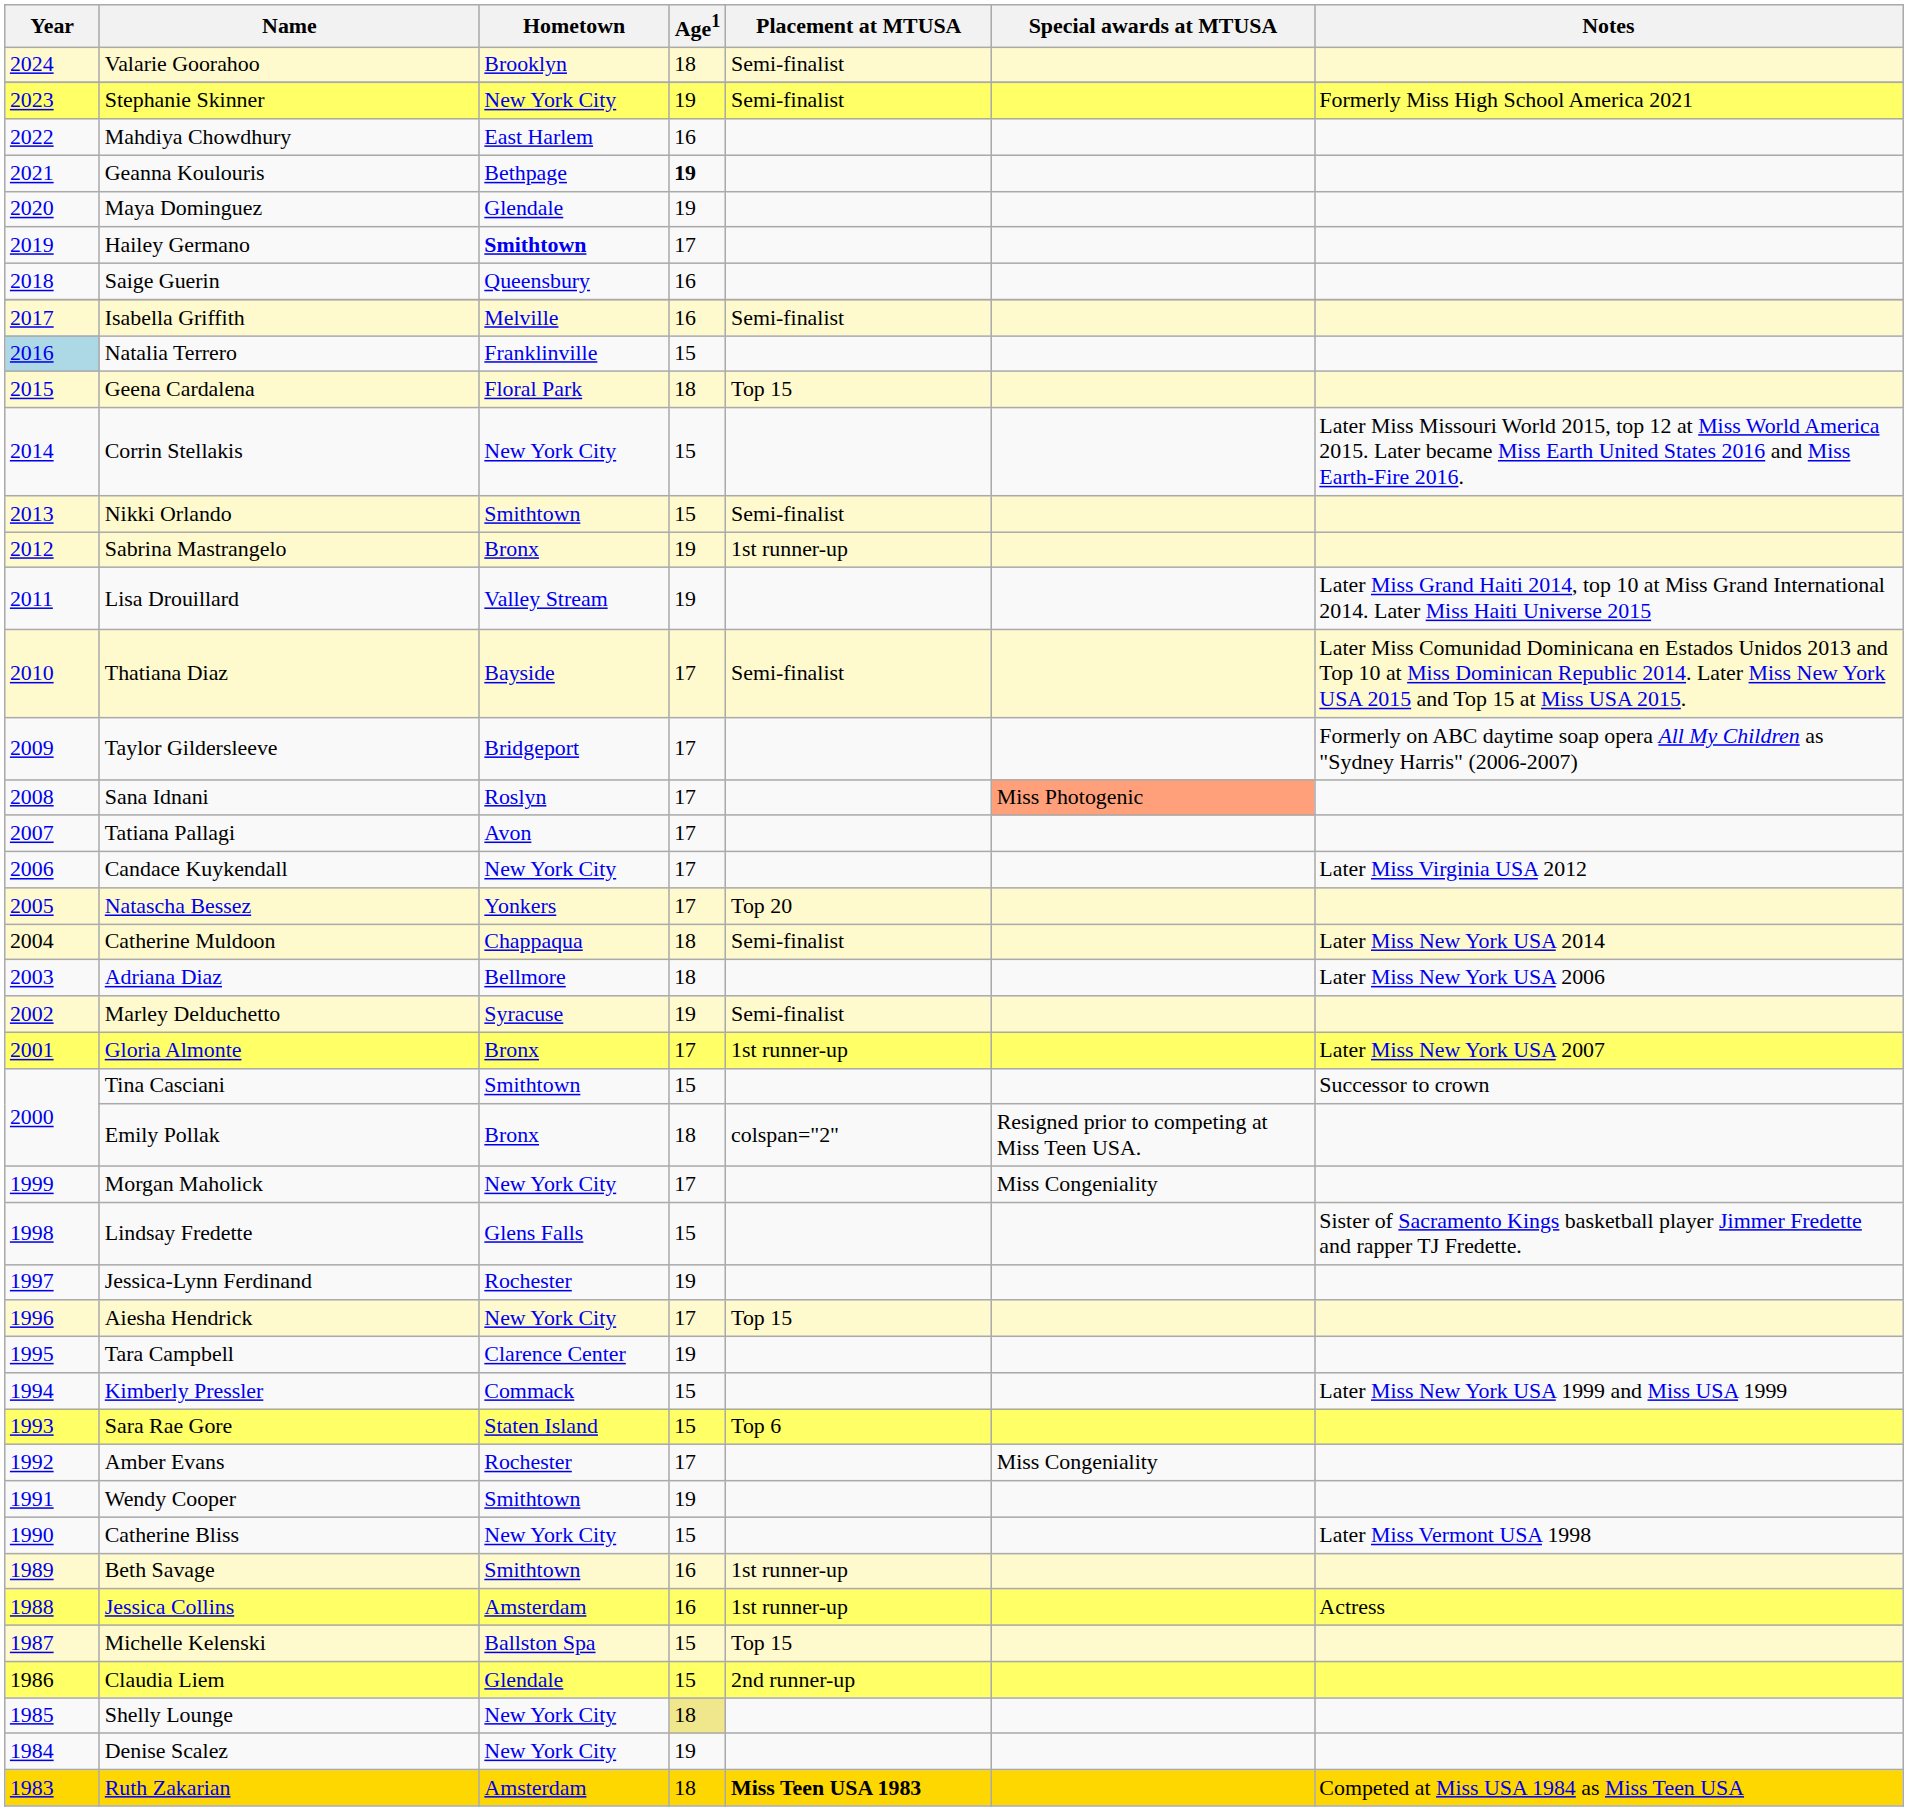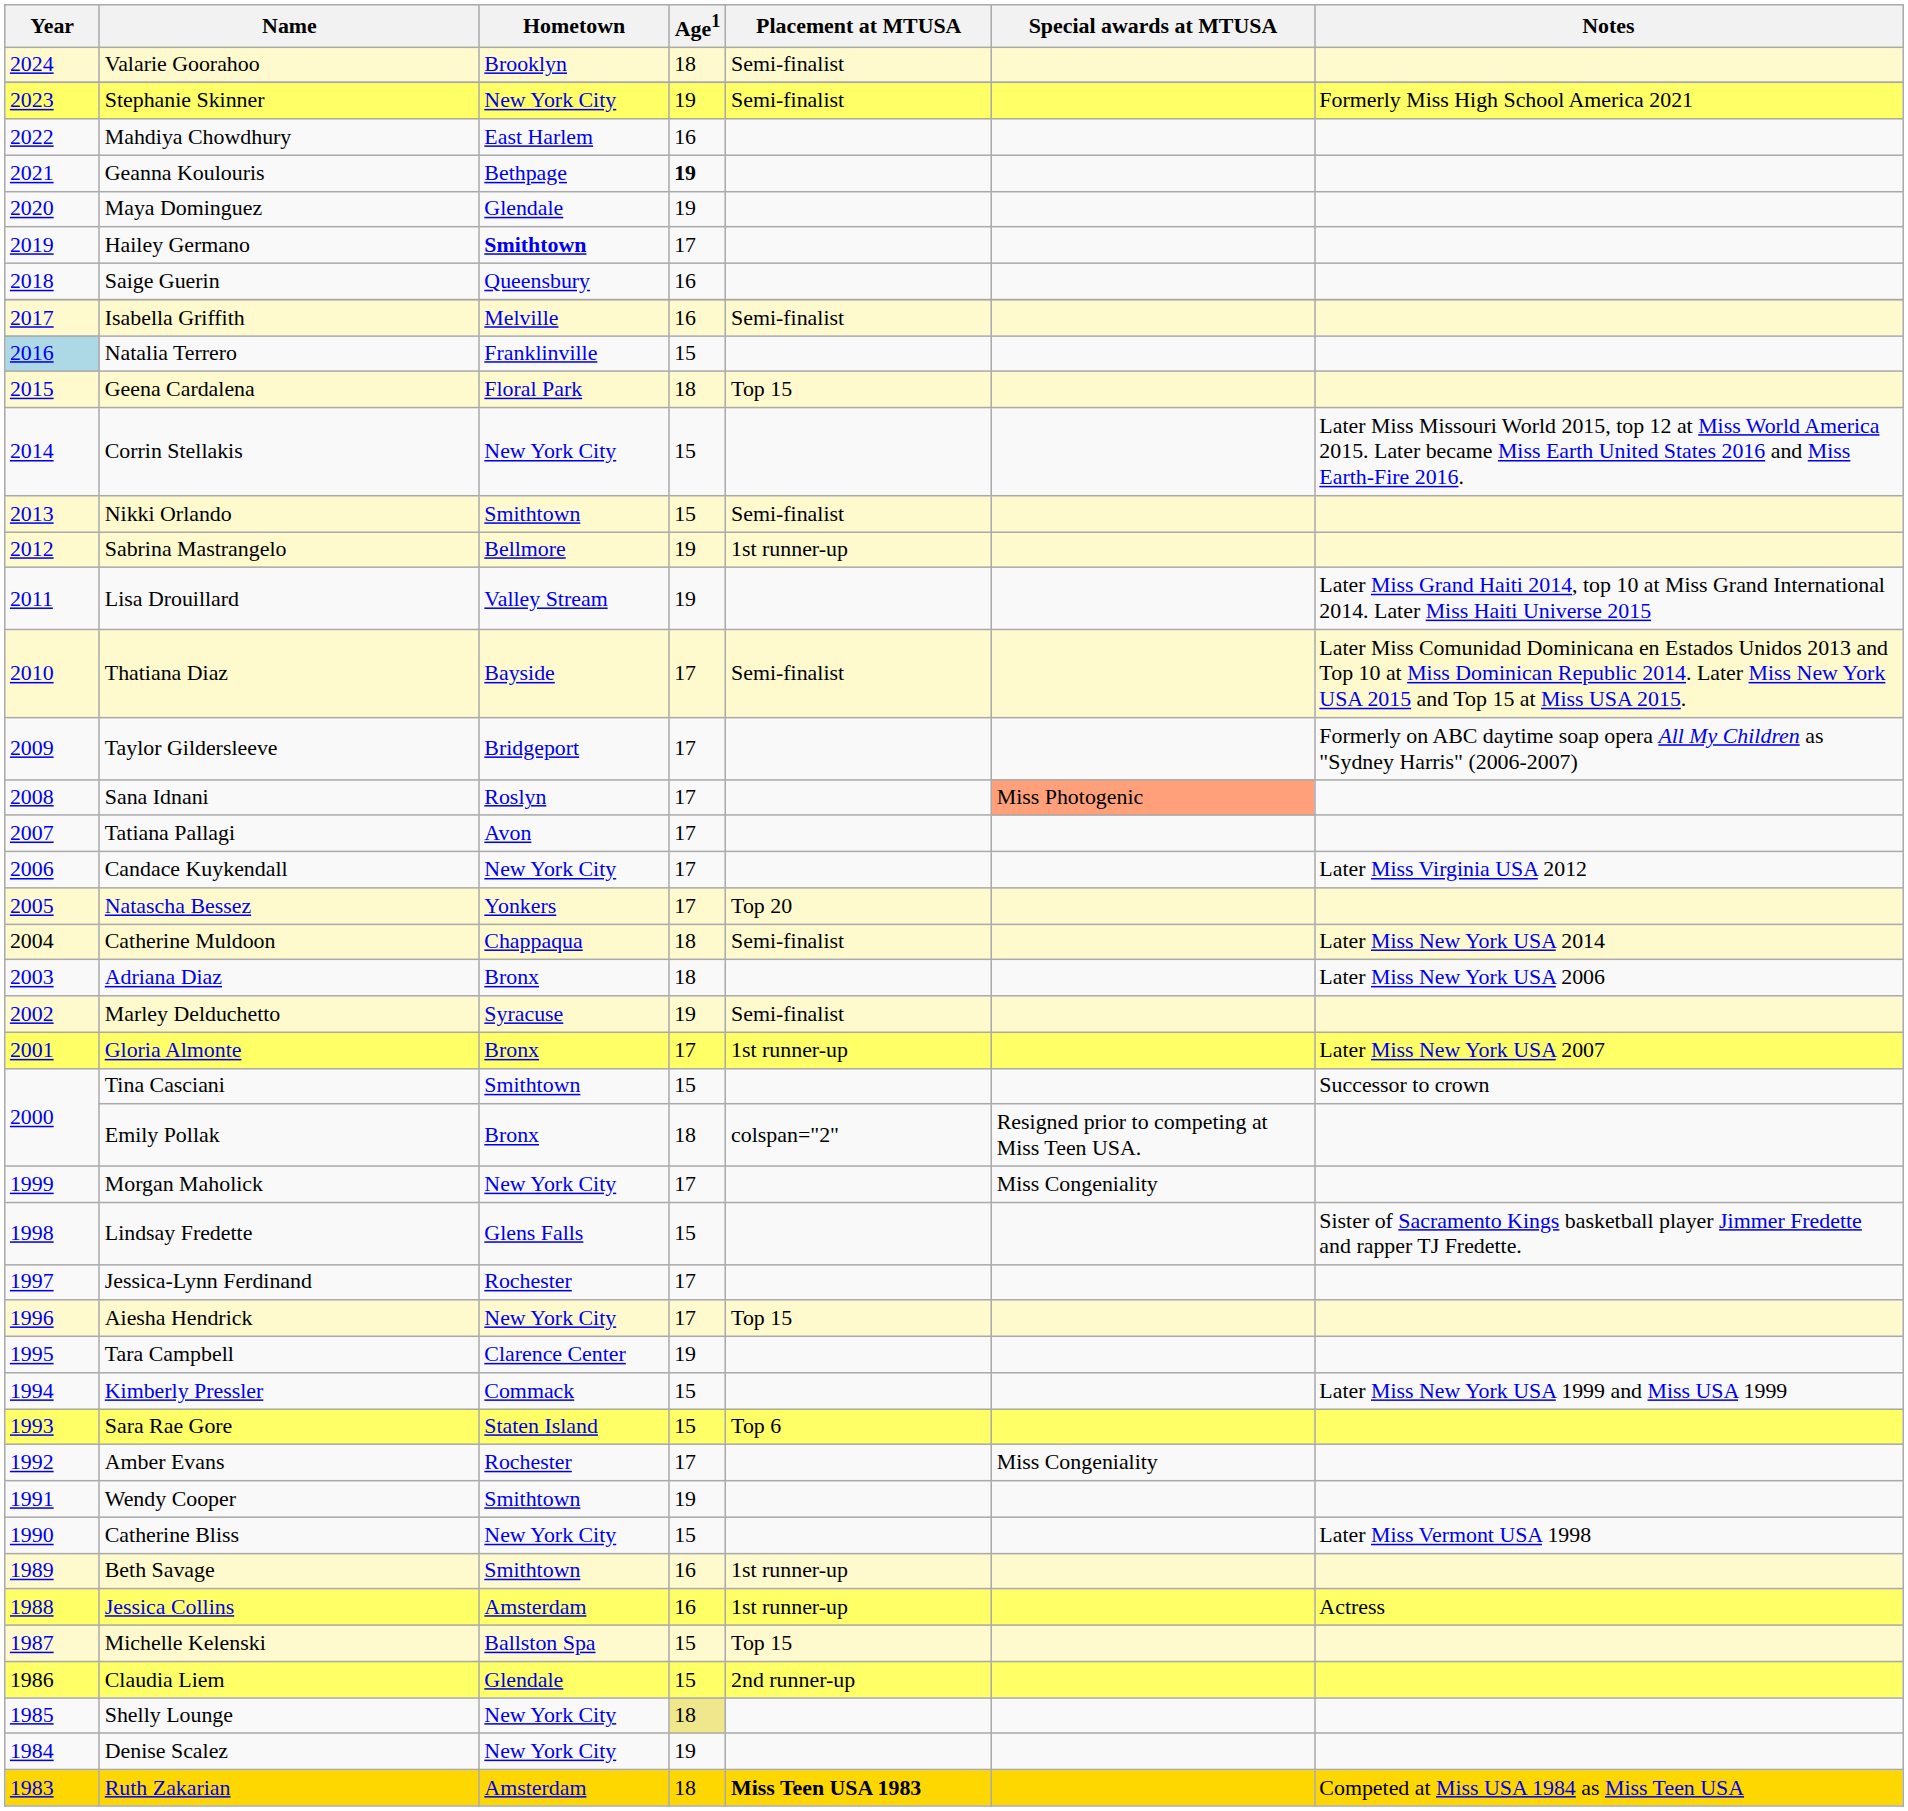Sabrina Mastrangelo | Hometown: Bronx -> Bellmore
Adriana Diaz | Hometown: Bellmore -> Bronx
Jessica-Lynn Ferdinand | Age1: 19 -> 17
